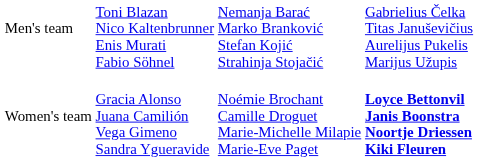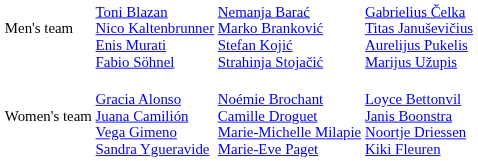Women's team | column 4: bold -> normal
